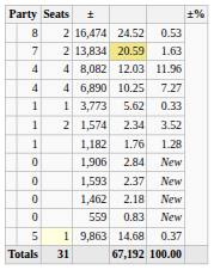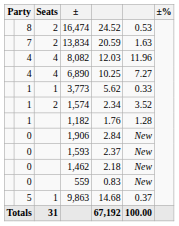13,834 | column 5: khaki background -> no background
9,863 | Seats: lightyellow background -> no background
